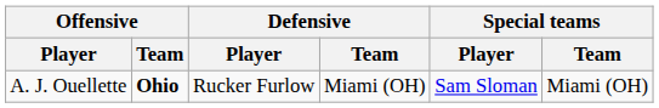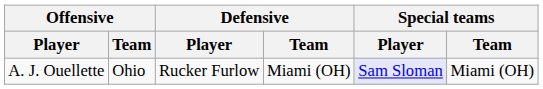A. J. Ouellette | Offensive / Team: bold -> normal
A. J. Ouellette | Special teams / Player: no background -> lavender background
